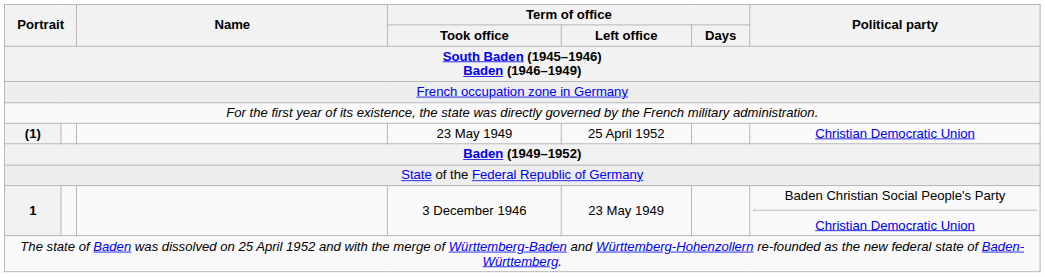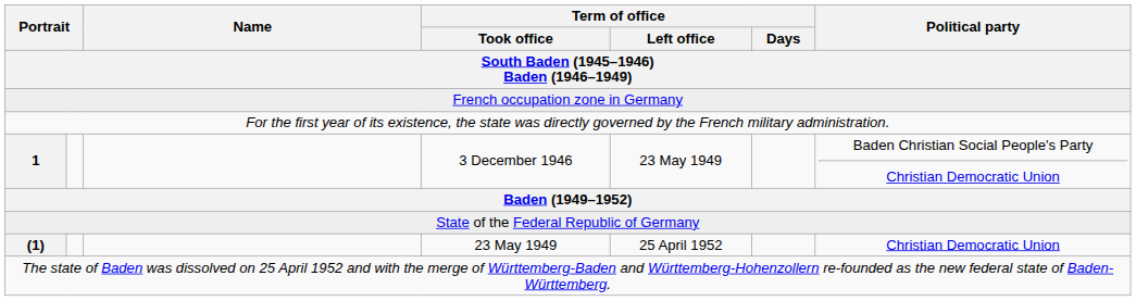rows swapped: 1 <-> (1)
